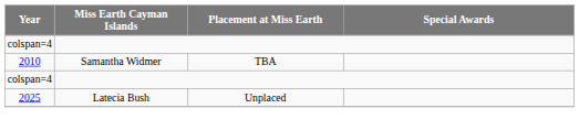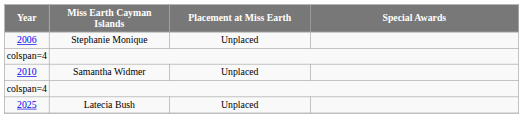+ row: 2006 | Stephanie Monique | Unplaced
2010 | Placement at Miss Earth: TBA -> Unplaced
